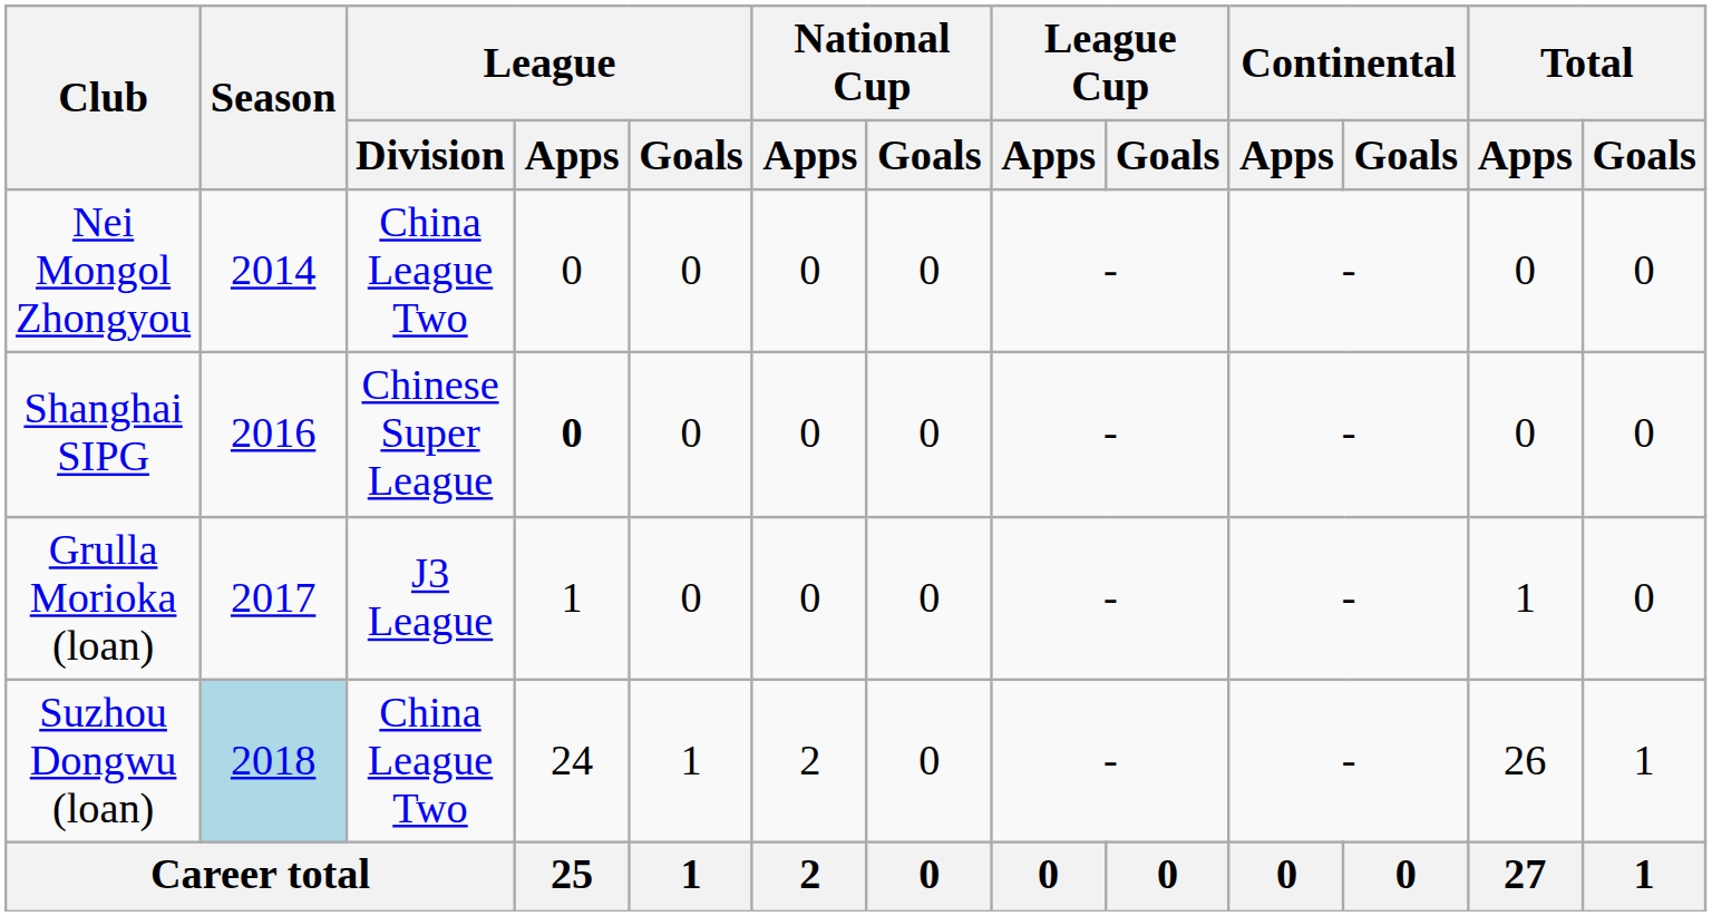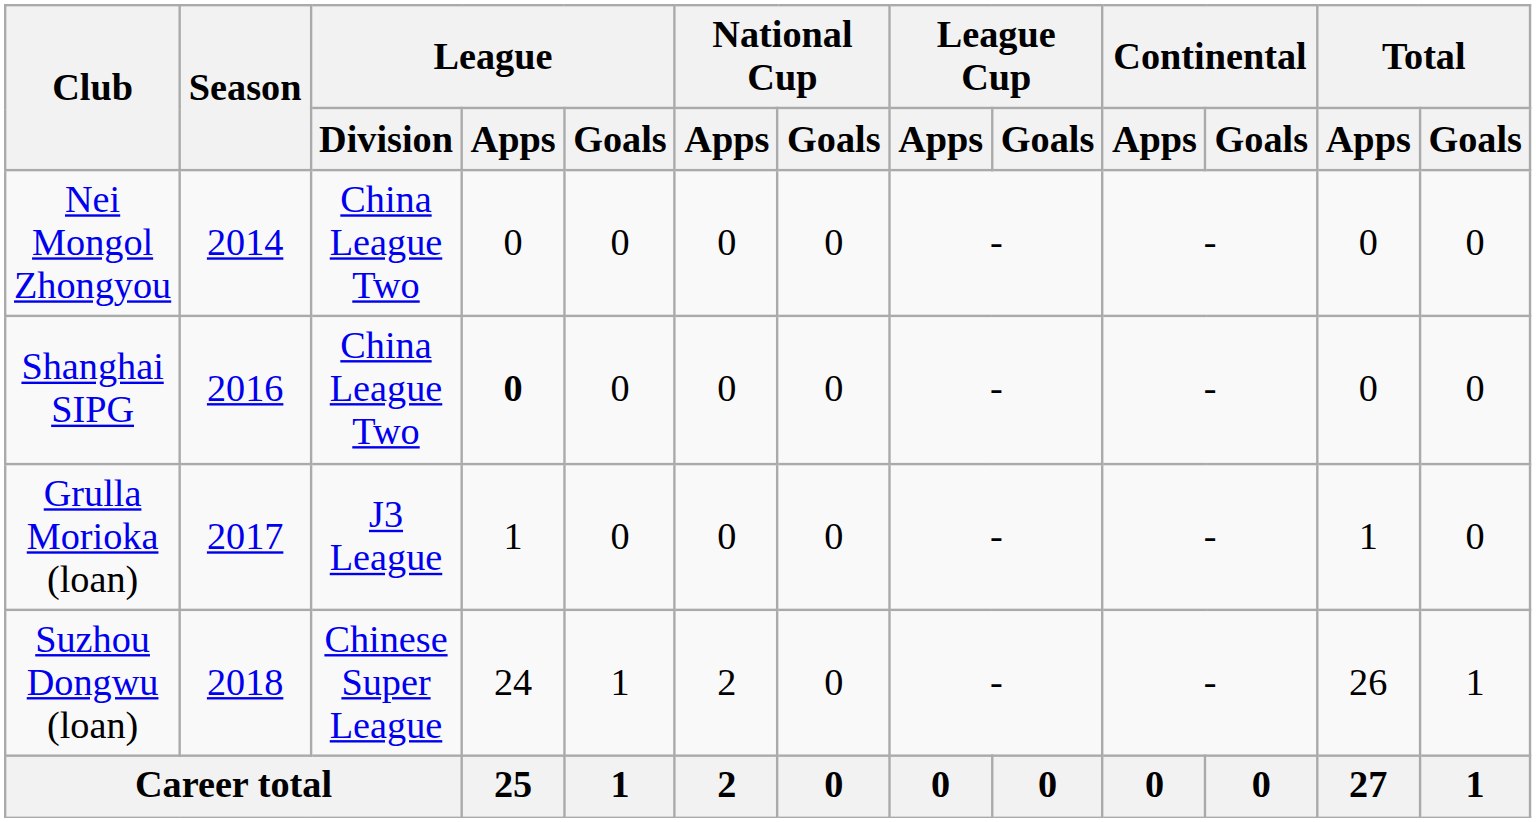Shanghai SIPG | League / Division: Chinese Super League -> China League Two
Suzhou Dongwu (loan) | Season: lightblue background -> no background
Suzhou Dongwu (loan) | League / Division: China League Two -> Chinese Super League
